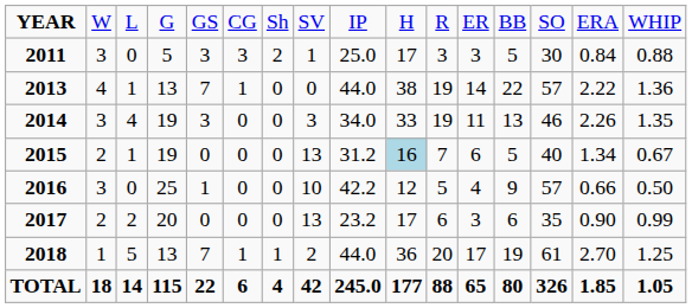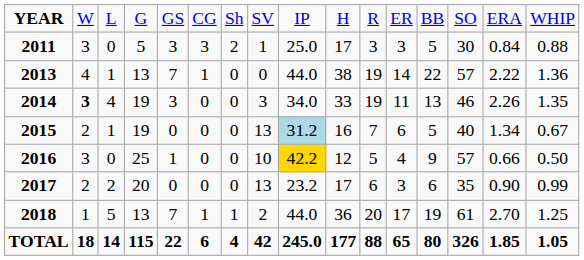2014 | column 2: normal -> bold
2015 | column 9: no background -> lightblue background
2015 | column 10: lightblue background -> no background
2016 | column 9: no background -> gold background
